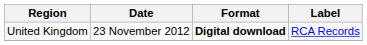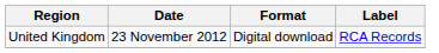United Kingdom | Format: bold -> normal
